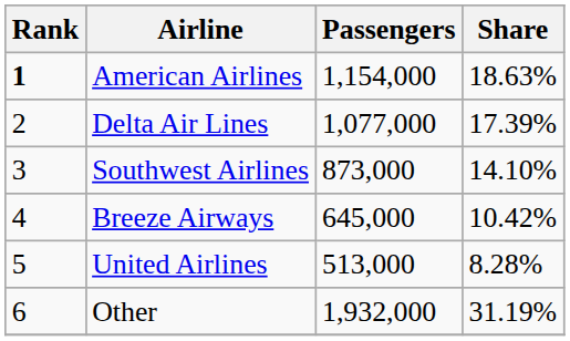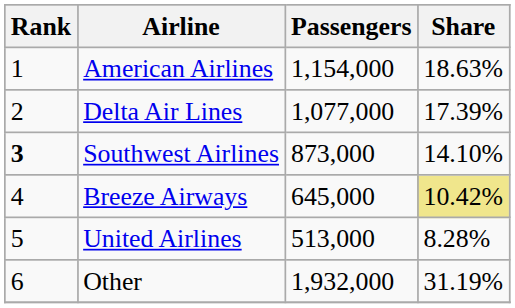American Airlines | Rank: bold -> normal
Southwest Airlines | Rank: normal -> bold
Breeze Airways | Share: no background -> khaki background
